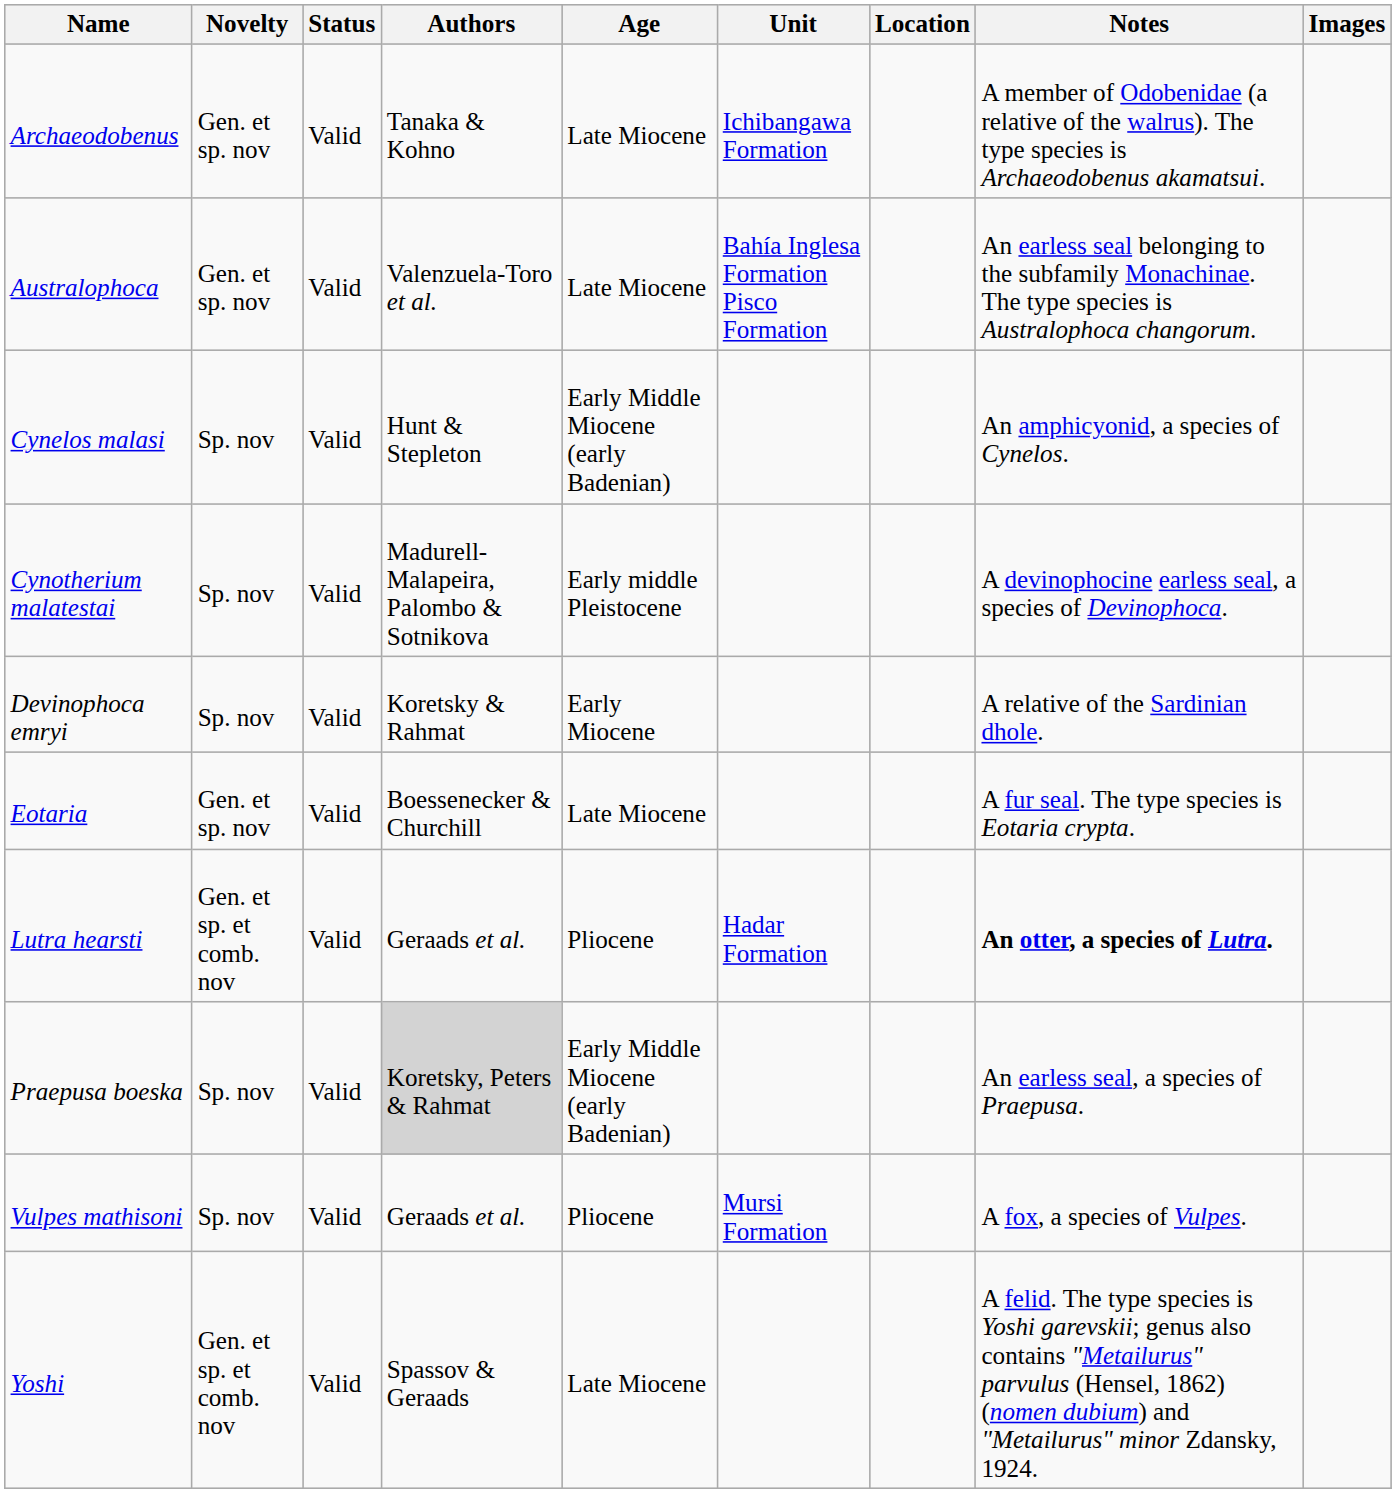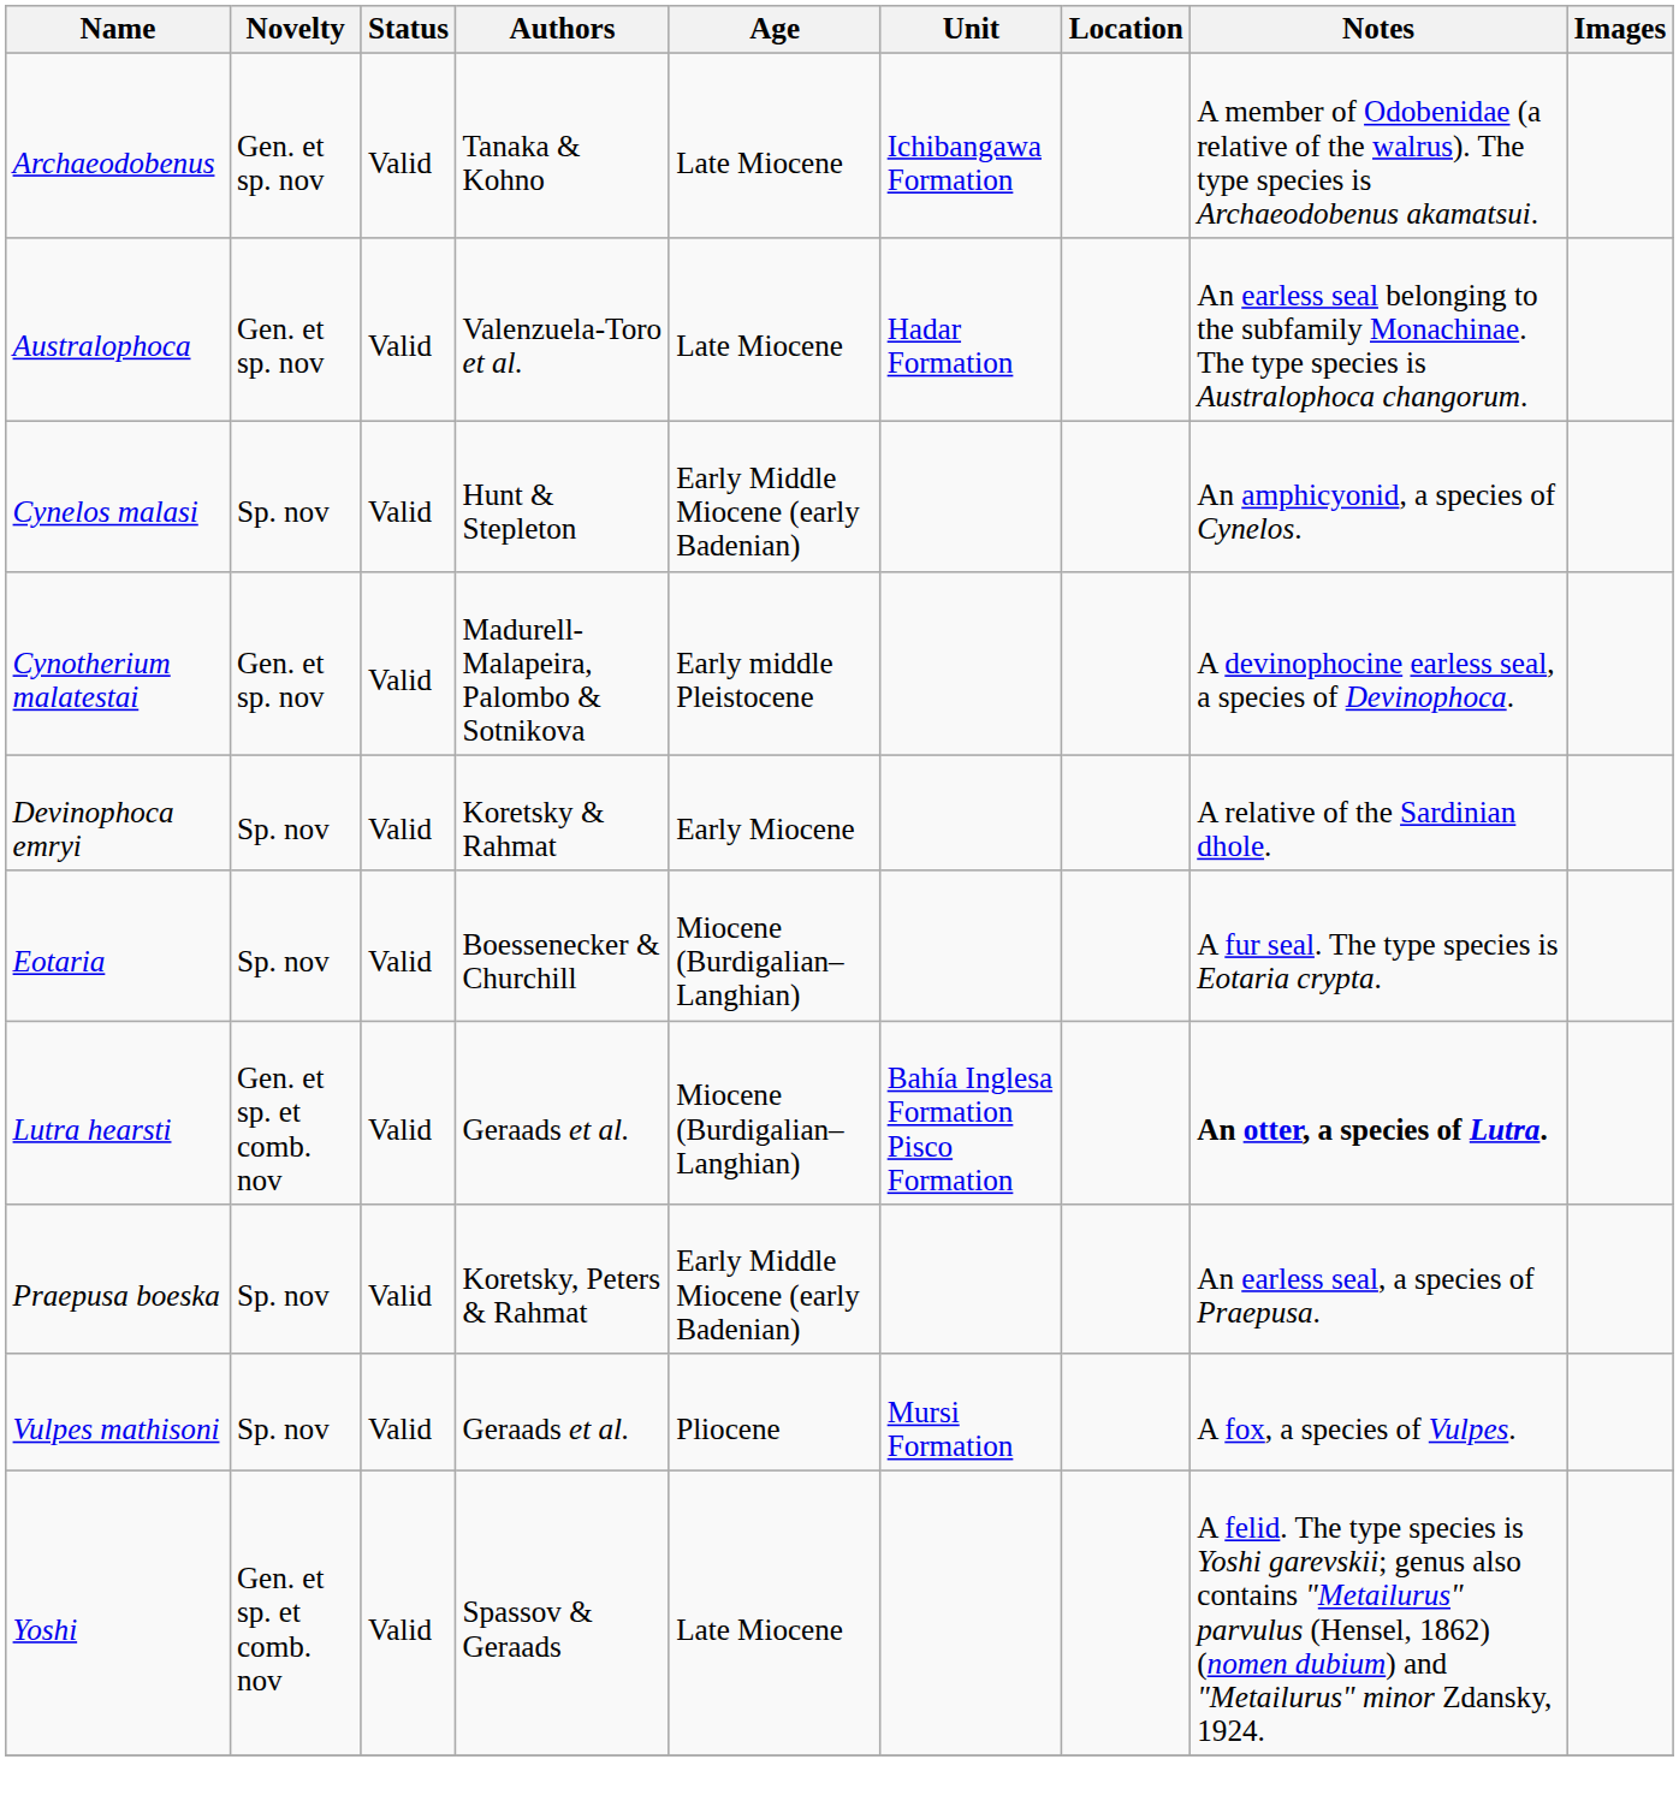Australophoca | Unit: Bahía Inglesa Formation Pisco Formation -> Hadar Formation
Cynotherium malatestai | Novelty: Sp. nov -> Gen. et sp. nov
Eotaria | Novelty: Gen. et sp. nov -> Sp. nov
Eotaria | Age: Late Miocene -> Miocene (Burdigalian–Langhian)
Lutra hearsti | Age: Pliocene -> Miocene (Burdigalian–Langhian)
Lutra hearsti | Unit: Hadar Formation -> Bahía Inglesa Formation Pisco Formation
Praepusa boeska | Authors: lightgrey background -> no background
